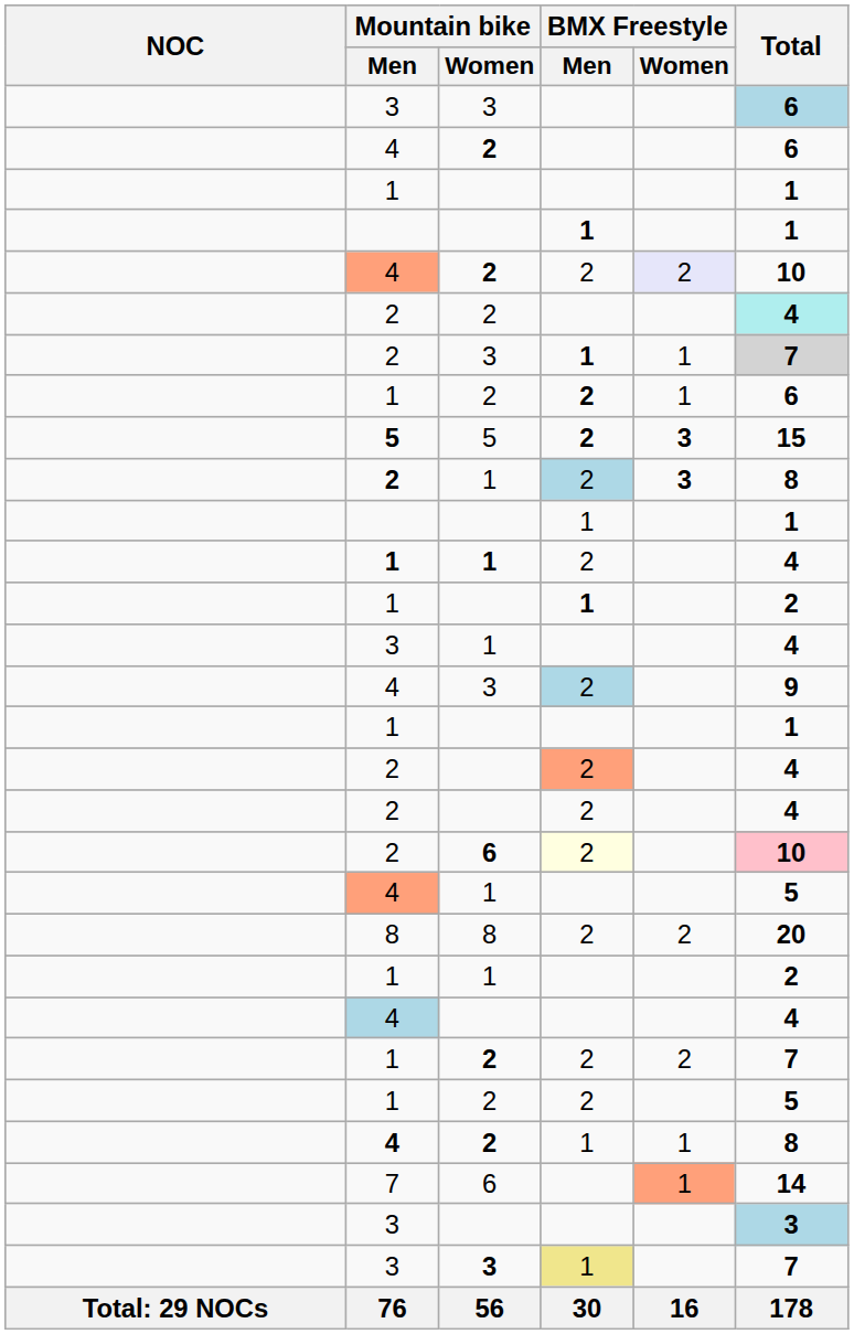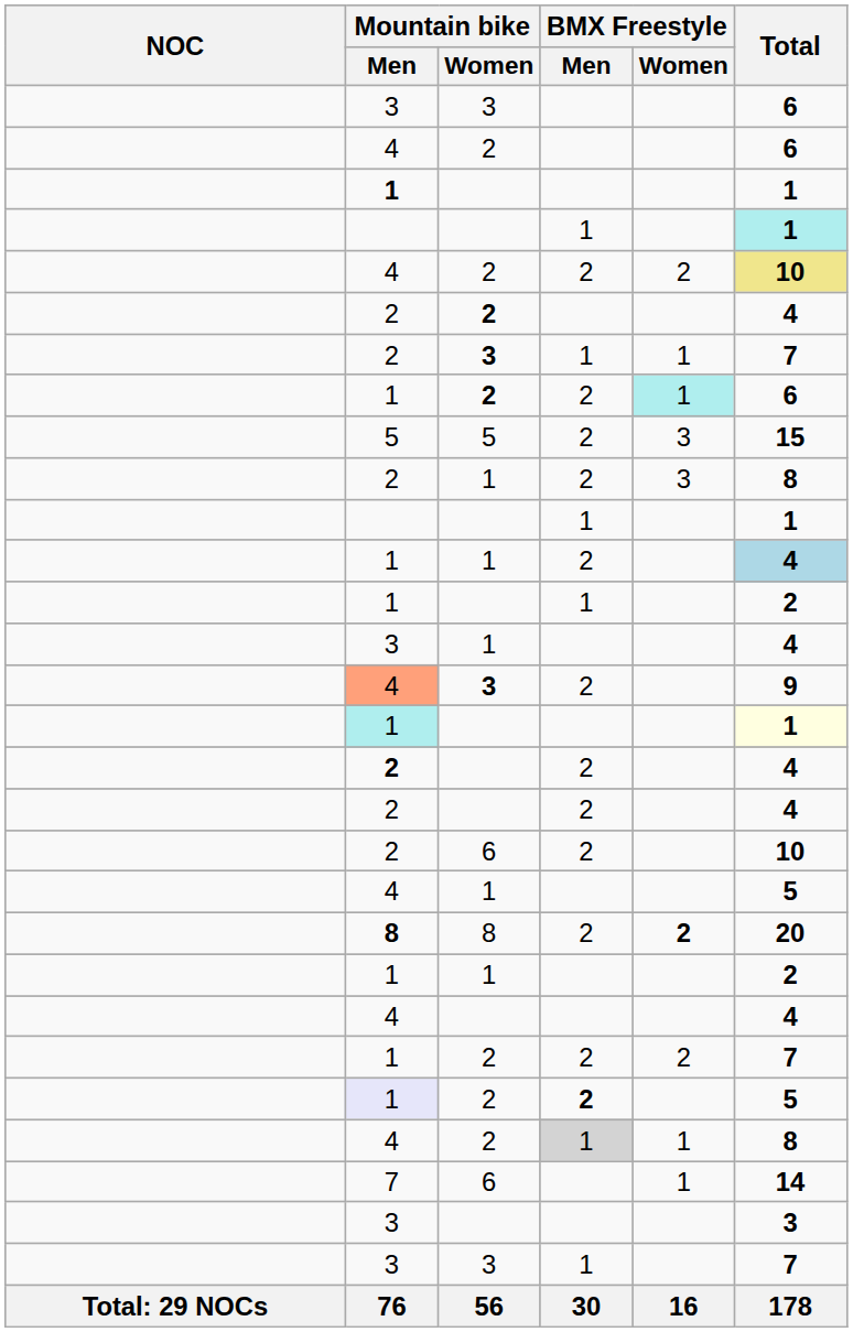row 3 | Total: lightblue background -> no background
row 4 | Mountain bike / Women: bold -> normal
row 5 | Mountain bike / Men: normal -> bold
row 6 | BMX Freestyle / Men: bold -> normal
row 6 | Total: no background -> paleturquoise background
row 7 | Mountain bike / Men: lightsalmon background -> no background
row 7 | Mountain bike / Women: bold -> normal
row 7 | BMX Freestyle / Women: lavender background -> no background
row 7 | Total: no background -> khaki background
row 8 | Mountain bike / Women: normal -> bold
row 8 | Total: paleturquoise background -> no background
row 9 | Mountain bike / Women: normal -> bold
row 9 | BMX Freestyle / Men: bold -> normal
row 9 | Total: lightgrey background -> no background
row 10 | Mountain bike / Women: normal -> bold
row 10 | BMX Freestyle / Men: bold -> normal
row 10 | BMX Freestyle / Women: no background -> paleturquoise background
row 11 | Mountain bike / Men: bold -> normal
row 11 | BMX Freestyle / Men: bold -> normal
row 11 | BMX Freestyle / Women: bold -> normal
row 12 | Mountain bike / Men: bold -> normal
row 12 | BMX Freestyle / Men: lightblue background -> no background
row 12 | BMX Freestyle / Women: bold -> normal
row 14 | Mountain bike / Men: bold -> normal
row 14 | Mountain bike / Women: bold -> normal
row 14 | Total: no background -> lightblue background
row 15 | BMX Freestyle / Men: bold -> normal
row 17 | Mountain bike / Men: no background -> lightsalmon background
row 17 | Mountain bike / Women: normal -> bold
row 17 | BMX Freestyle / Men: lightblue background -> no background
row 18 | Mountain bike / Men: no background -> paleturquoise background
row 18 | Total: no background -> lightyellow background
row 19 | Mountain bike / Men: normal -> bold
row 19 | BMX Freestyle / Men: lightsalmon background -> no background
row 21 | Mountain bike / Women: bold -> normal
row 21 | BMX Freestyle / Men: lightyellow background -> no background
row 21 | Total: pink background -> no background
row 22 | Mountain bike / Men: lightsalmon background -> no background
row 23 | Mountain bike / Men: normal -> bold
row 23 | BMX Freestyle / Women: normal -> bold
row 25 | Mountain bike / Men: lightblue background -> no background
row 26 | Mountain bike / Women: bold -> normal
row 27 | Mountain bike / Men: no background -> lavender background
row 27 | BMX Freestyle / Men: normal -> bold
row 28 | Mountain bike / Men: bold -> normal
row 28 | Mountain bike / Women: bold -> normal
row 28 | BMX Freestyle / Men: no background -> lightgrey background
row 29 | BMX Freestyle / Women: lightsalmon background -> no background
row 30 | Total: lightblue background -> no background
row 31 | Mountain bike / Women: bold -> normal
row 31 | BMX Freestyle / Men: khaki background -> no background
